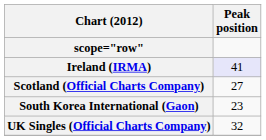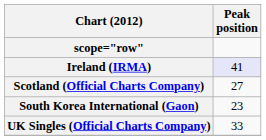UK Singles (Official Charts Company) | Peak position: 32 -> 33
